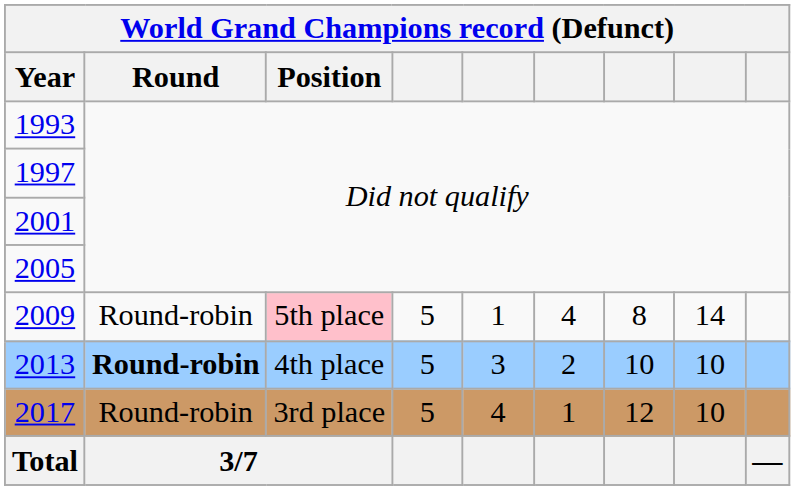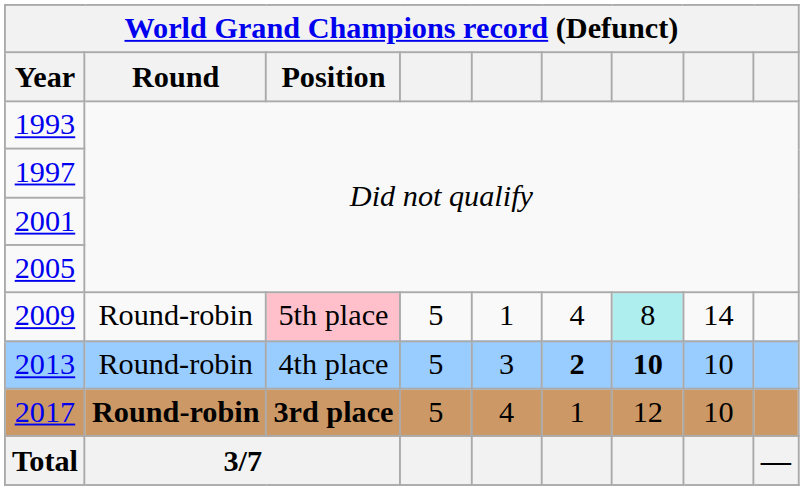2009 | column 7: no background -> paleturquoise background
2013 | Round: bold -> normal
2013 | column 6: normal -> bold
2013 | column 7: normal -> bold
2017 | Round: normal -> bold
2017 | Position: normal -> bold
